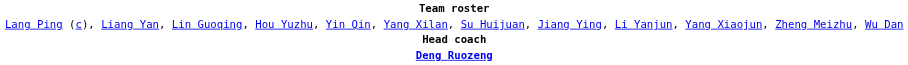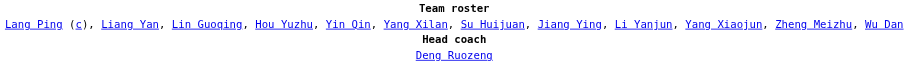row 4 | column 1: bold -> normal
